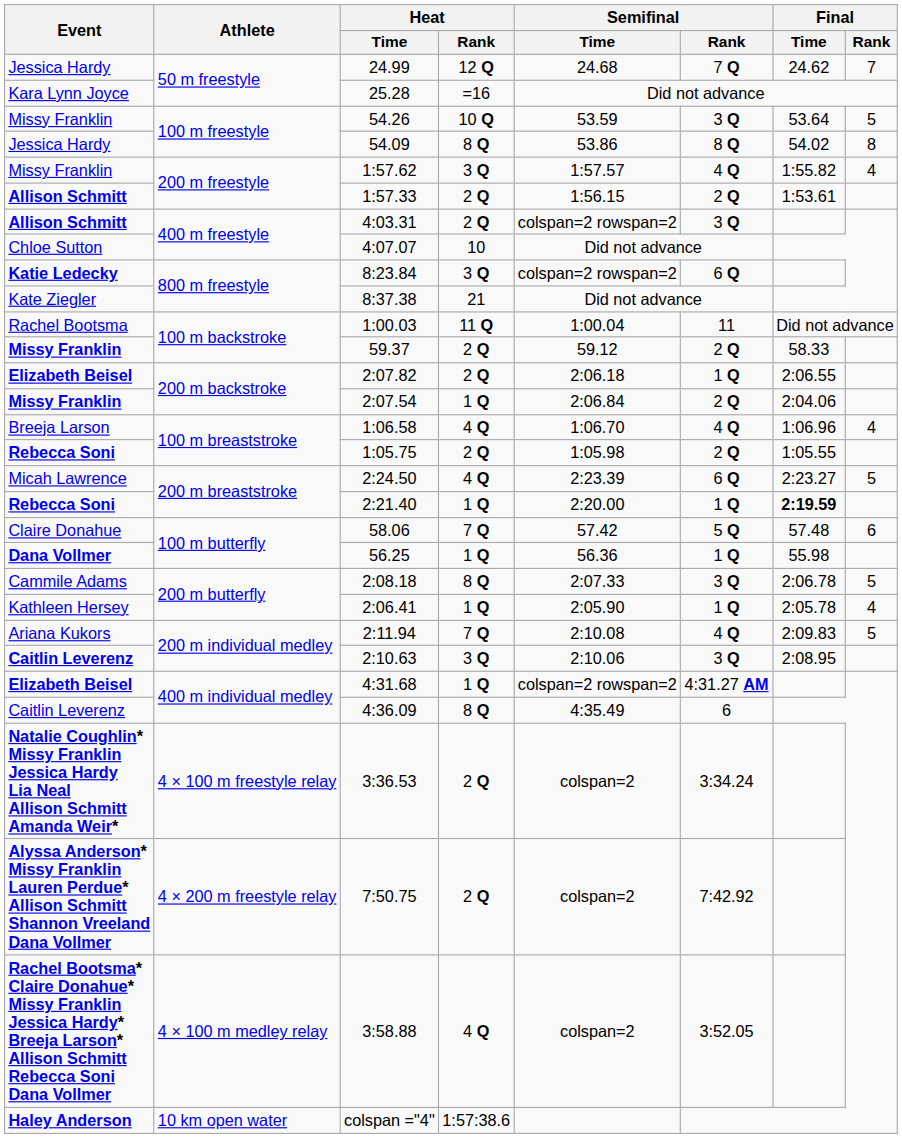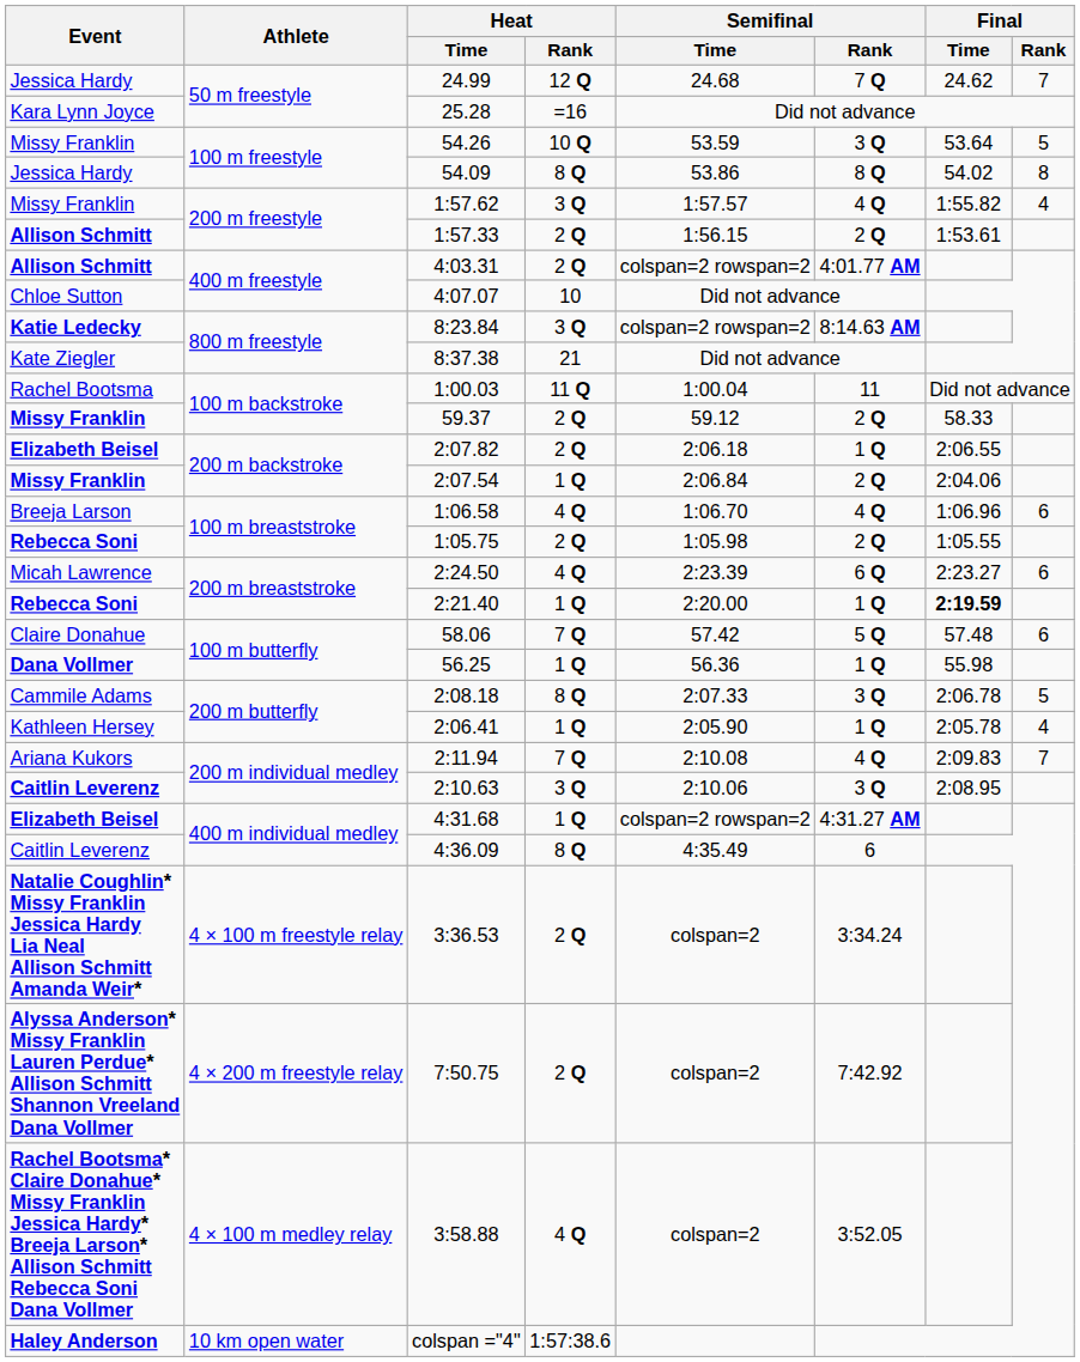4:03.31 | Semifinal / Rank: 3 Q -> 4:01.77 AM
8:23.84 | Semifinal / Rank: 6 Q -> 8:14.63 AM
1:06.58 | Final / Rank: 4 -> 6
2:24.50 | Final / Rank: 5 -> 6
2:11.94 | Final / Rank: 5 -> 7
